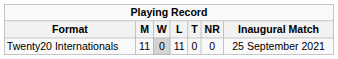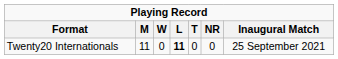Twenty20 Internationals | W: lightgrey background -> no background
Twenty20 Internationals | L: normal -> bold
